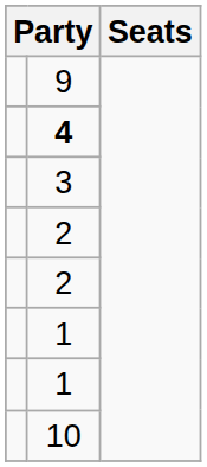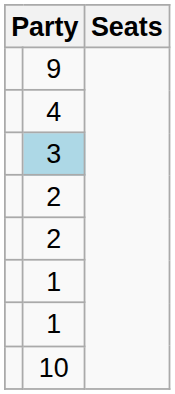4 | column 2: bold -> normal
3 | column 2: no background -> lightblue background
